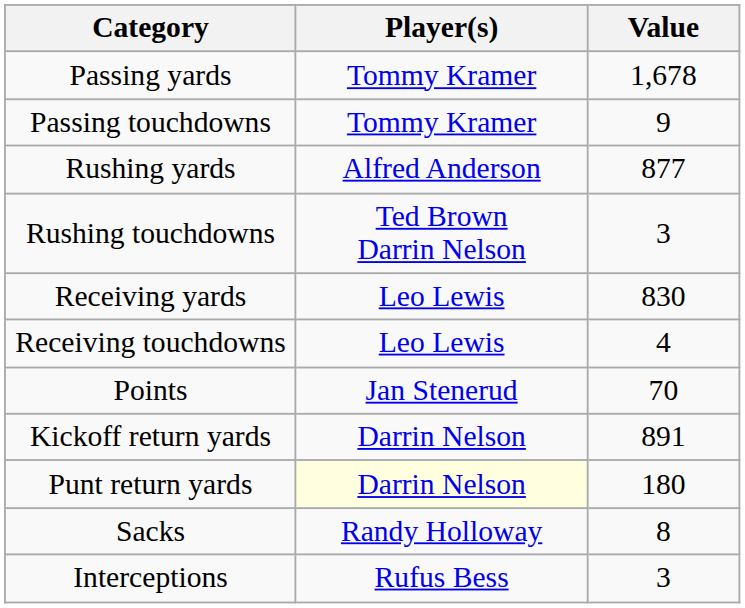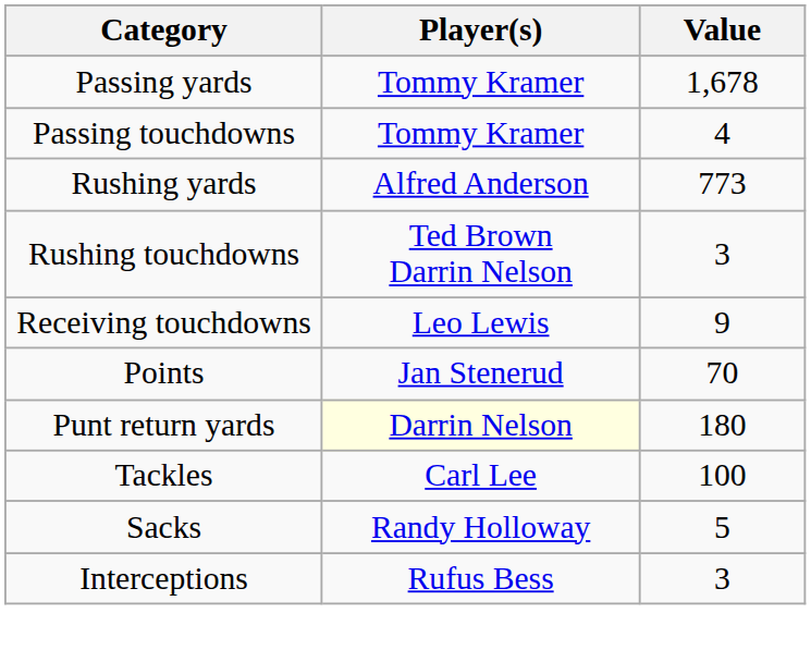Passing touchdowns | Value: 9 -> 4
Rushing yards | Value: 877 -> 773
- row: Receiving yards | Leo Lewis | 830
Receiving touchdowns | Value: 4 -> 9
- row: Kickoff return yards | Darrin Nelson | 891
+ row: Tackles | Carl Lee | 100
Sacks | Value: 8 -> 5
